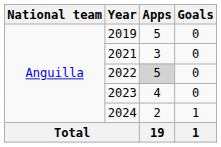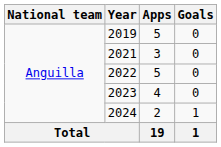2022 | Apps: lightgrey background -> no background
